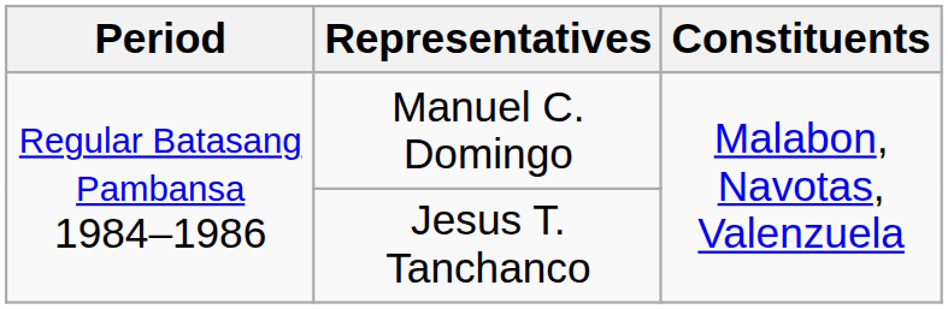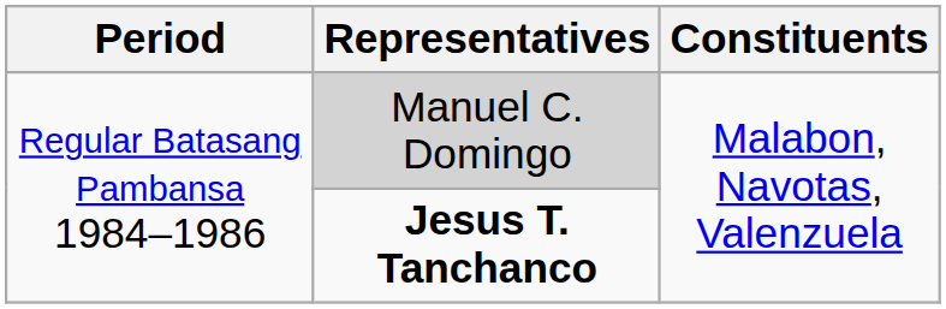Manuel C. Domingo | Representatives: no background -> lightgrey background
Jesus T. Tanchanco | Representatives: normal -> bold
